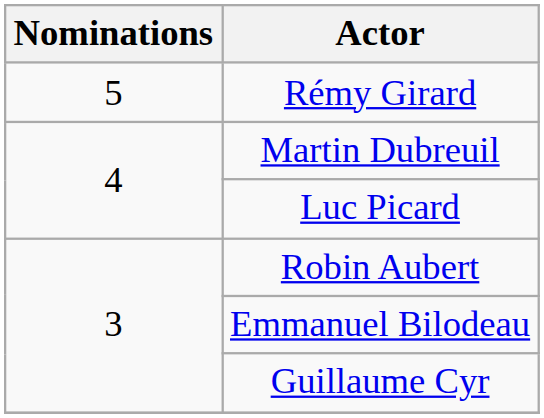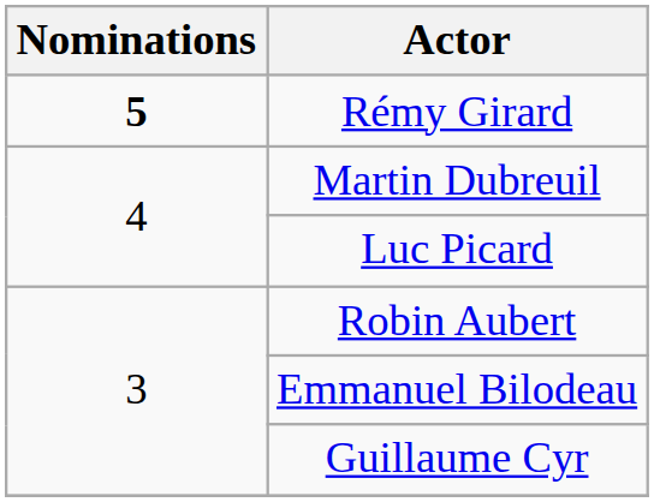Rémy Girard | Nominations: normal -> bold
